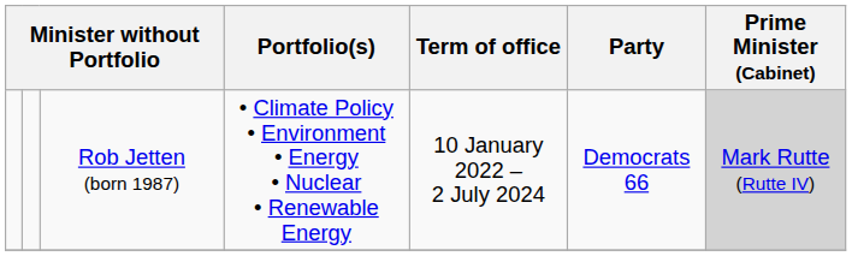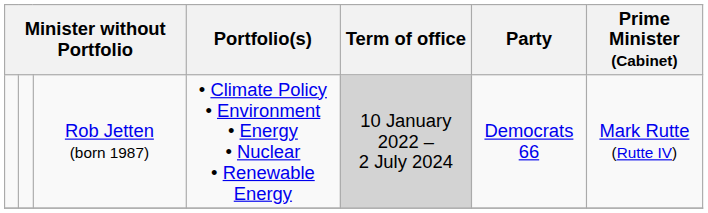Rob Jetten (born 1987) | Term of office: no background -> lightgrey background
Rob Jetten (born 1987) | Prime Minister (Cabinet): lightgrey background -> no background
